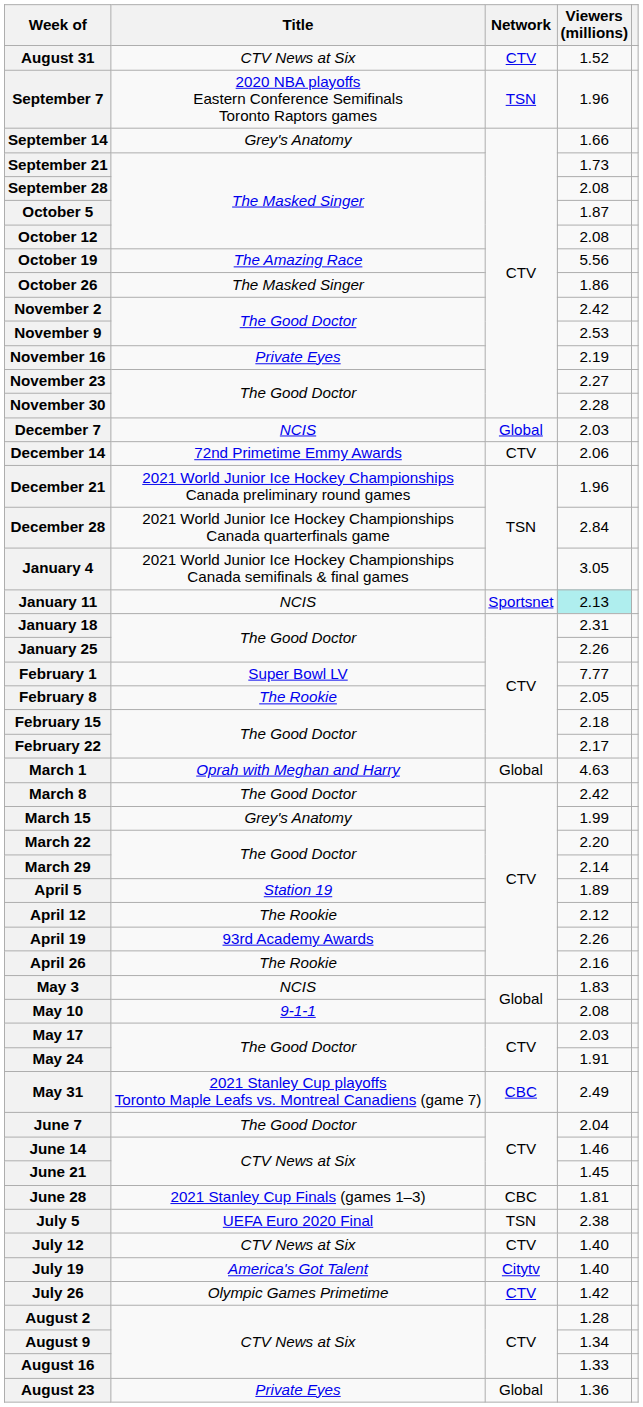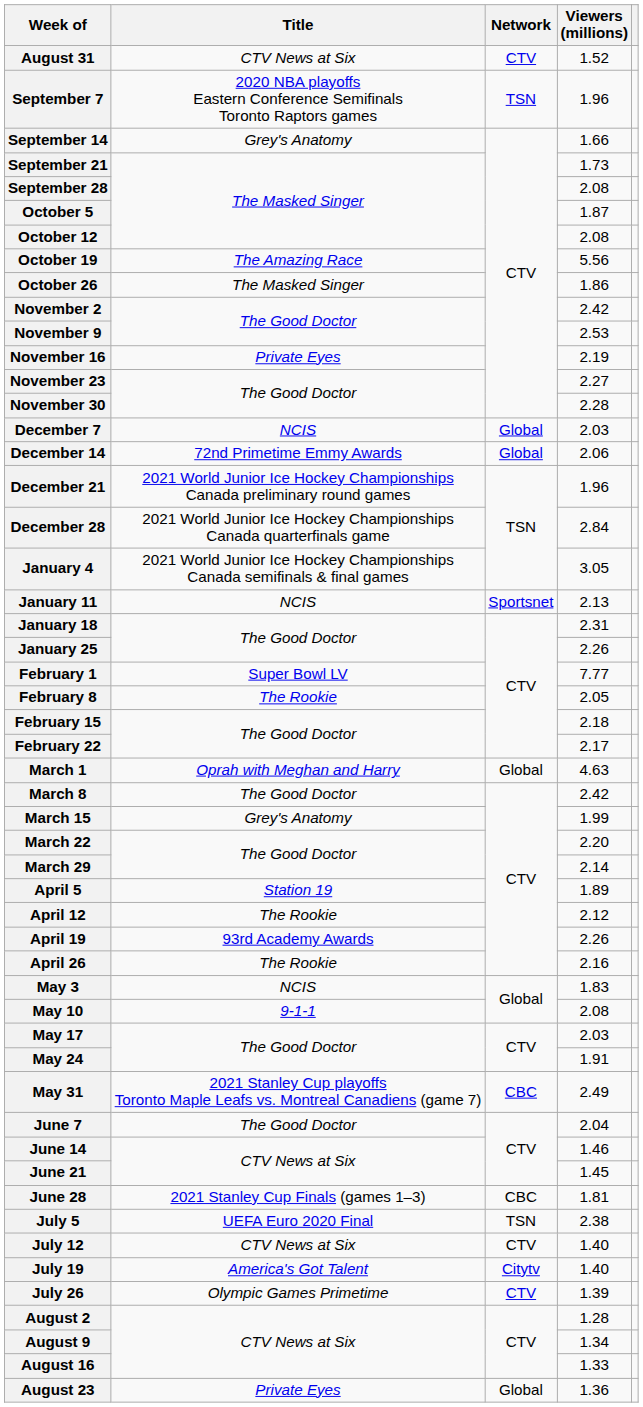December 14 | Network: CTV -> Global
January 11 | Viewers (millions): paleturquoise background -> no background
July 26 | Viewers (millions): 1.42 -> 1.39
